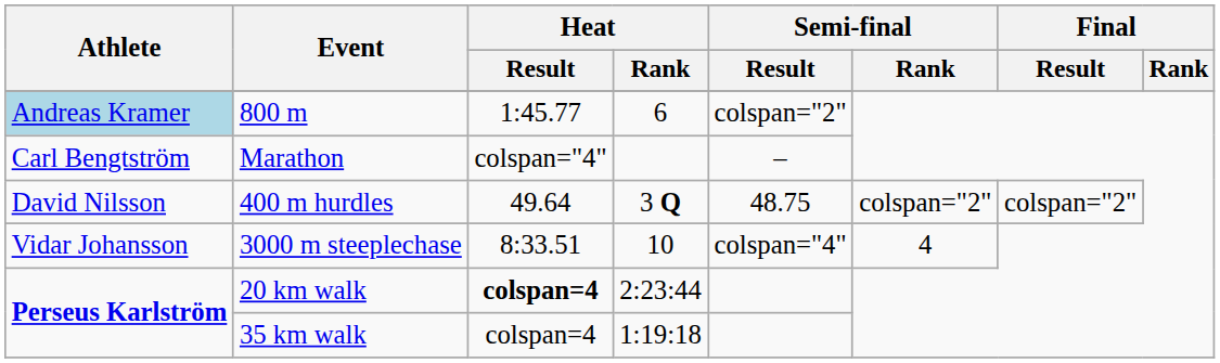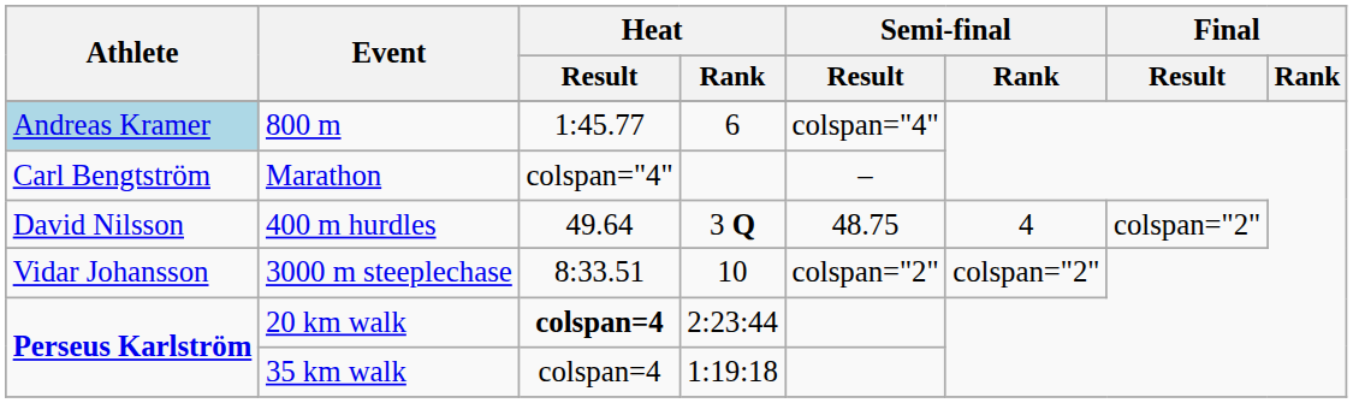800 m | Semi-final / Result: colspan="2" -> colspan="4"
400 m hurdles | Semi-final / Rank: colspan="2" -> 4
3000 m steeplechase | Semi-final / Result: colspan="4" -> colspan="2"
3000 m steeplechase | Semi-final / Rank: 4 -> colspan="2"
